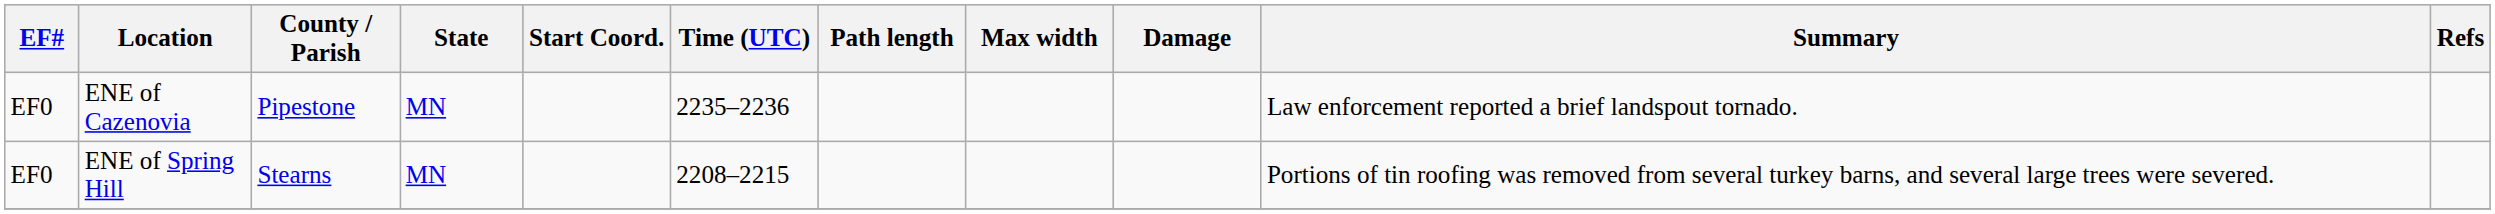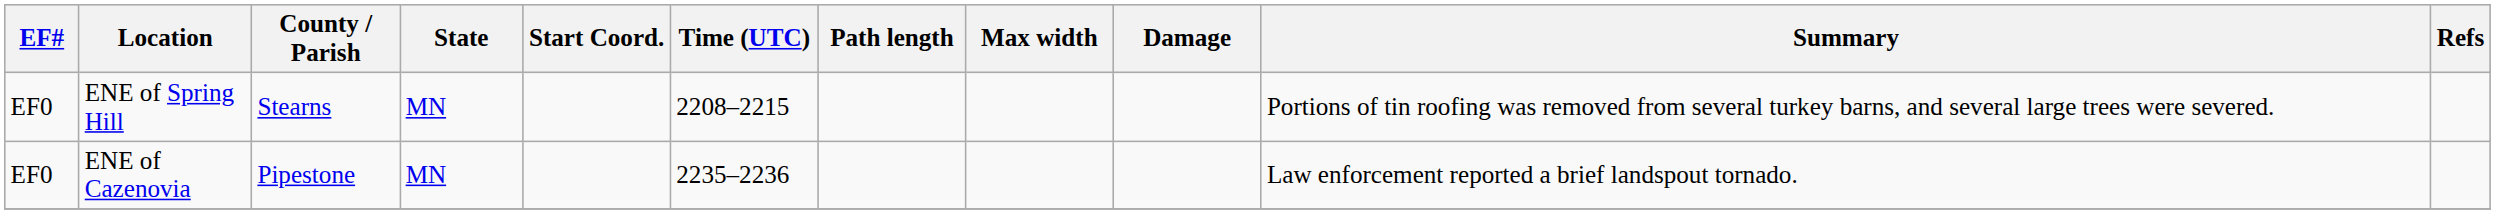rows swapped: ENE of Spring Hill <-> ENE of Cazenovia
